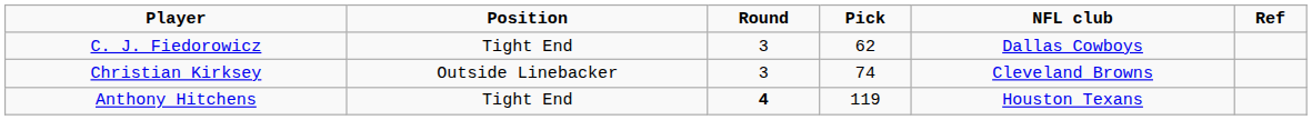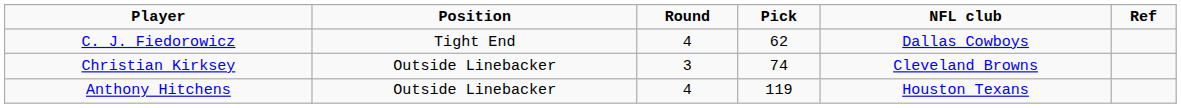C. J. Fiedorowicz | Round: 3 -> 4
Anthony Hitchens | Position: Tight End -> Outside Linebacker
Anthony Hitchens | Round: bold -> normal
